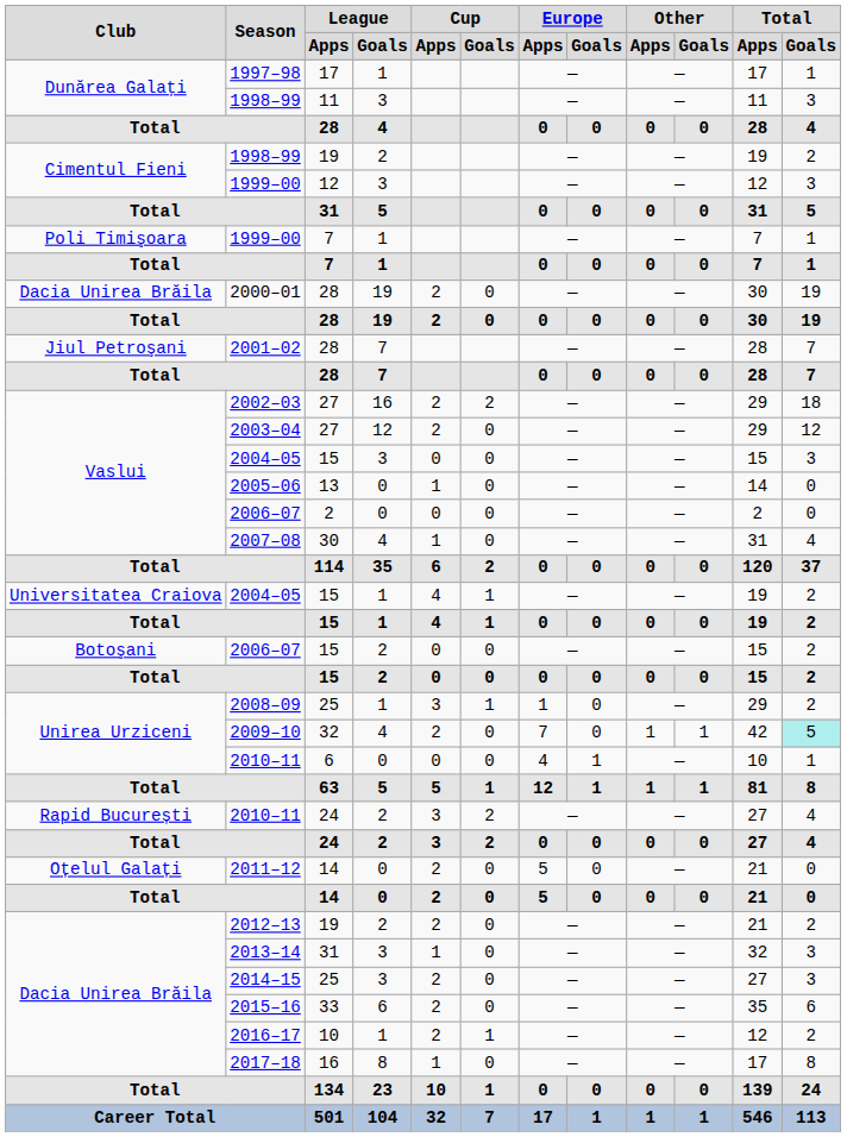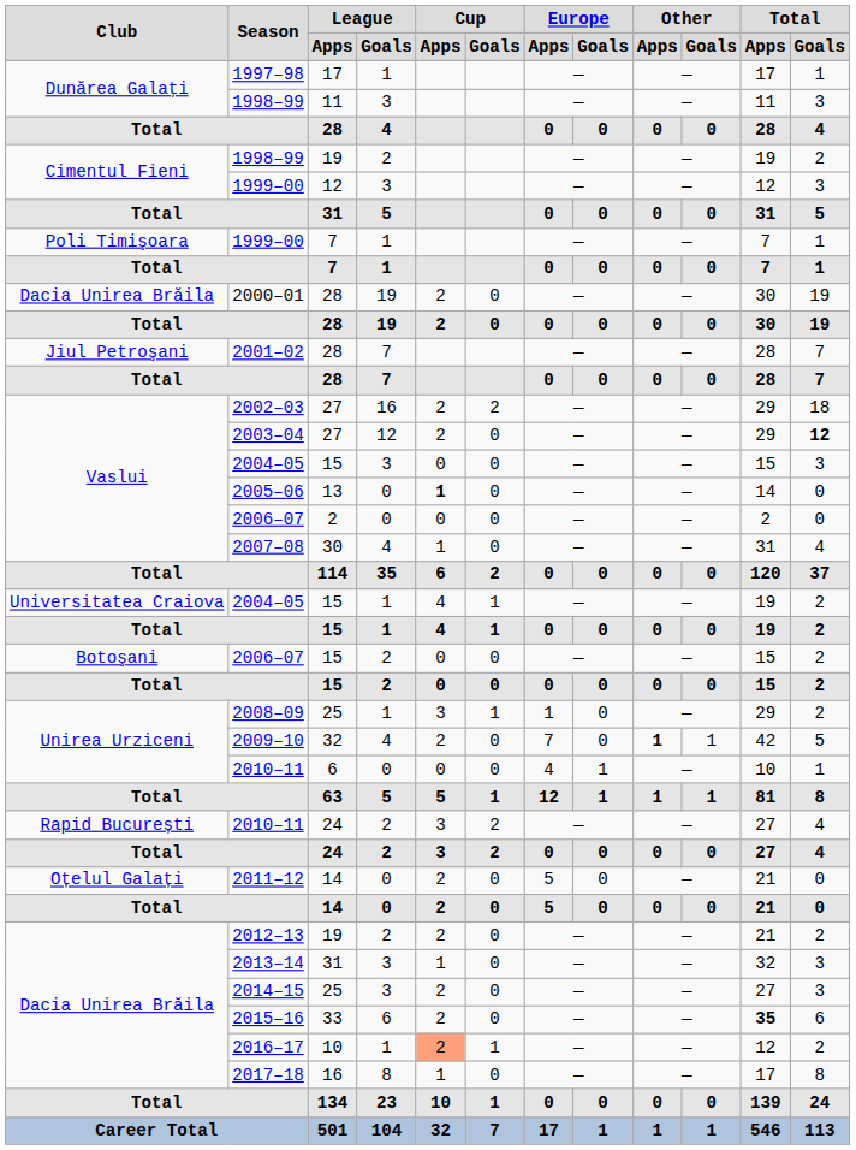2003–04 | Total / Goals: normal -> bold
2005–06 | Cup / Apps: normal -> bold
2009–10 | Other / Apps: normal -> bold
2009–10 | Total / Goals: paleturquoise background -> no background
2015–16 | Total / Apps: normal -> bold
2016–17 | Cup / Apps: no background -> lightsalmon background
